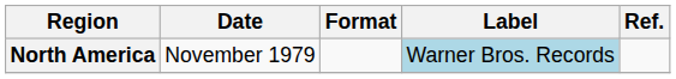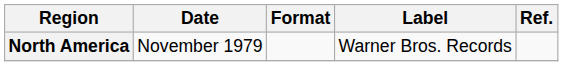North America | Label: lightblue background -> no background
